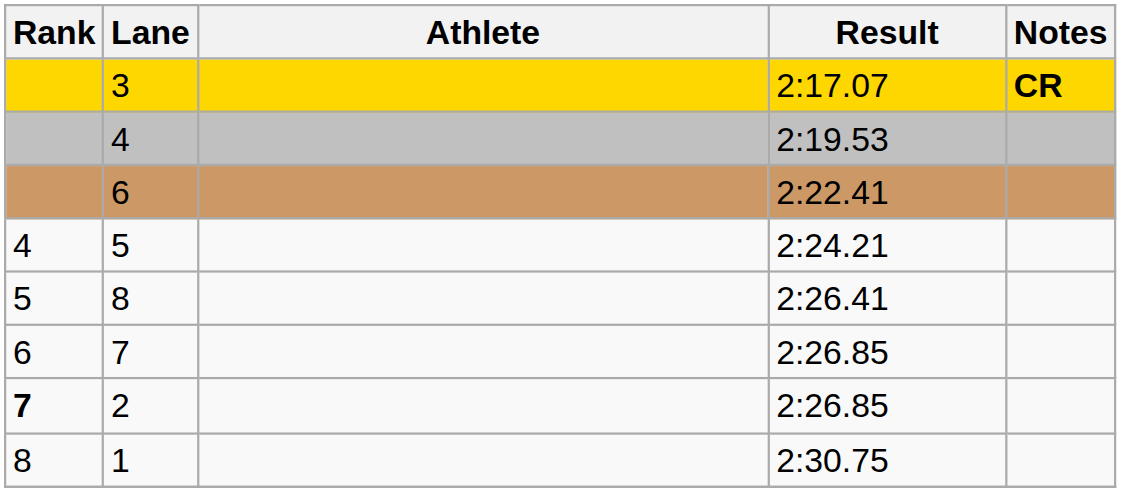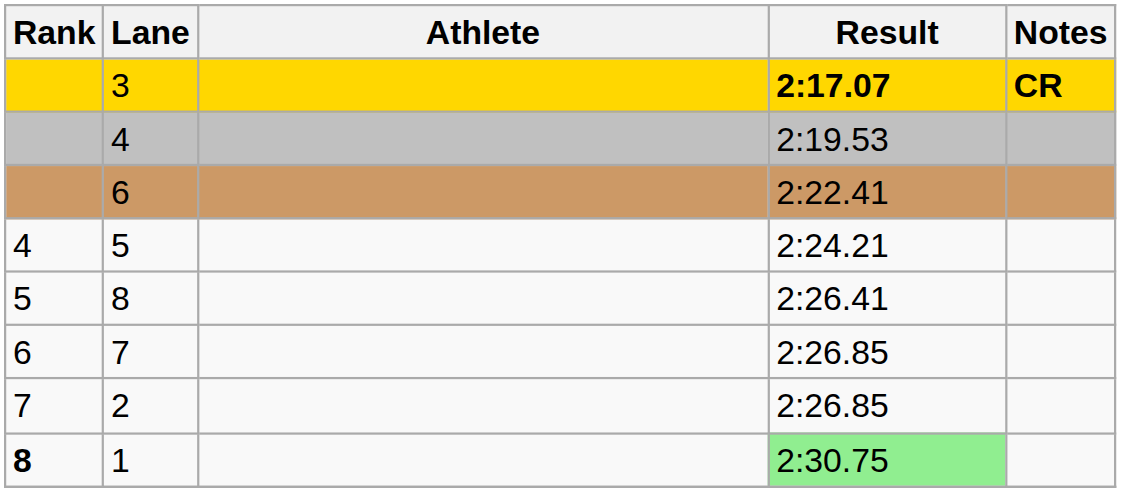3 | Result: normal -> bold
2 | Rank: bold -> normal
1 | Rank: normal -> bold
1 | Result: no background -> lightgreen background
